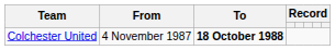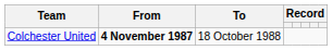Colchester United | From: normal -> bold
Colchester United | To: bold -> normal
